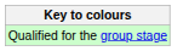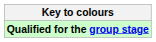row 2 | column 1: normal -> bold
